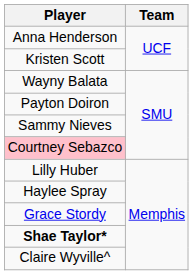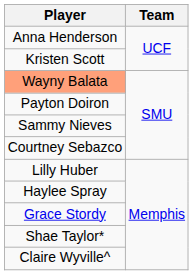Wayny Balata | Player: no background -> lightsalmon background
Courtney Sebazco | Player: pink background -> no background
Shae Taylor* | Player: bold -> normal
